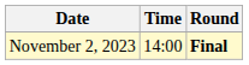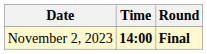November 2, 2023 | Time: normal -> bold
